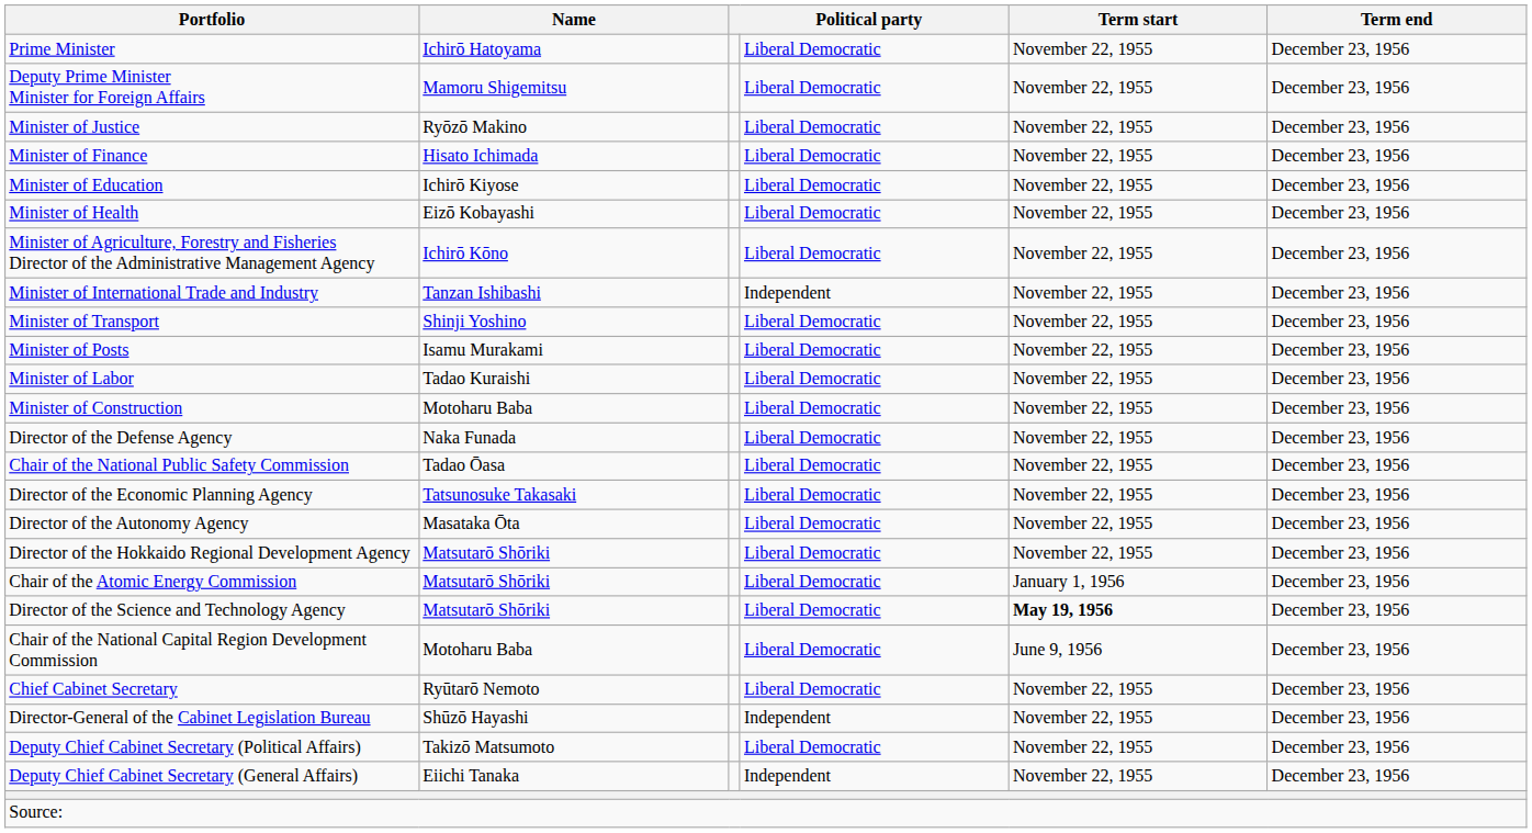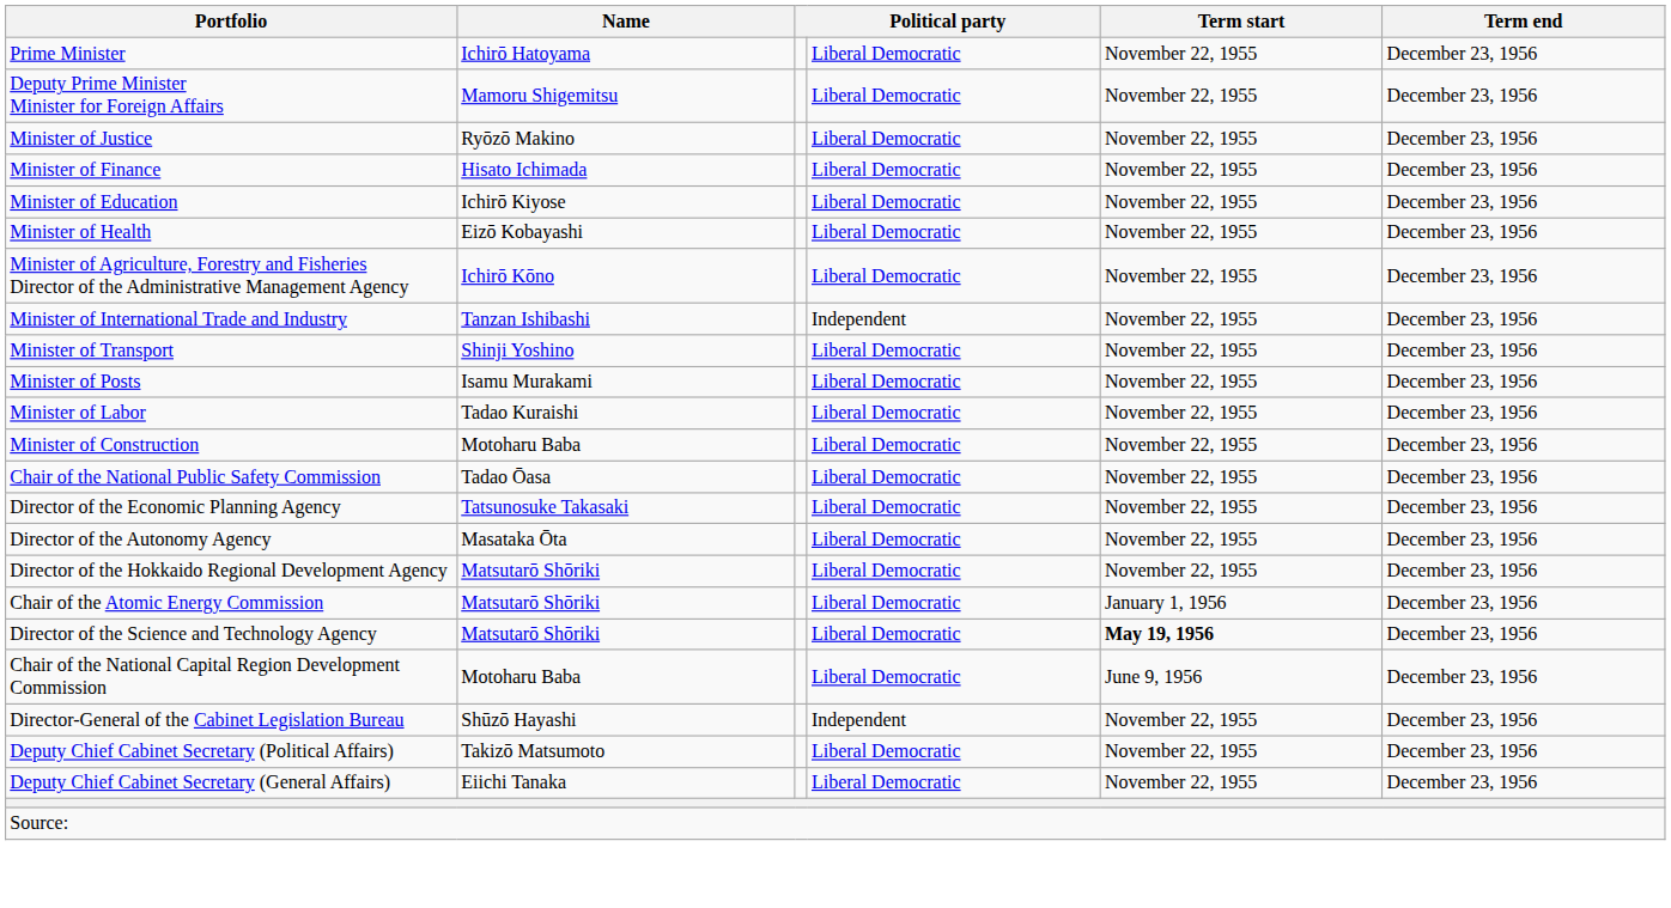- row: Director of the Defense Agency | Naka Funada | Liberal Democratic | November 22, 1955 | December 23, 1956
- row: Chief Cabinet Secretary | Ryūtarō Nemoto | Liberal Democratic | November 22, 1955 | December 23, 1956
Deputy Chief Cabinet Secretary (General Affairs) | column 4: Independent -> Liberal Democratic
